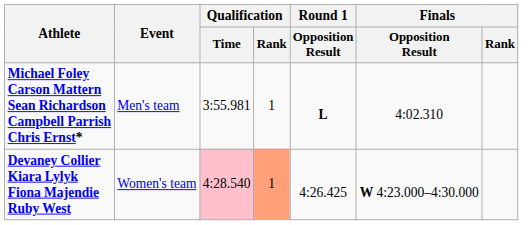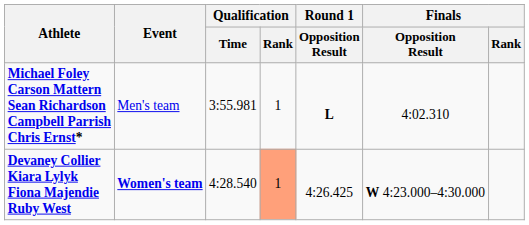Devaney Collier Kiara Lylyk Fiona Majendie Ruby West | Event: normal -> bold
Devaney Collier Kiara Lylyk Fiona Majendie Ruby West | Qualification / Time: pink background -> no background
